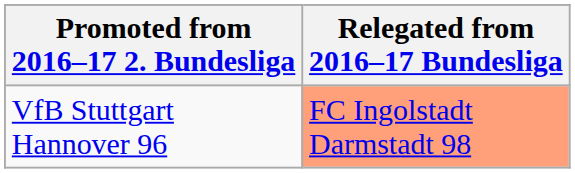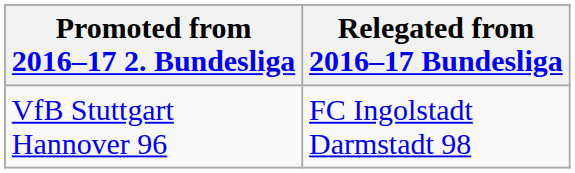VfB Stuttgart Hannover 96 | Relegated from 2016–17 Bundesliga: lightsalmon background -> no background
